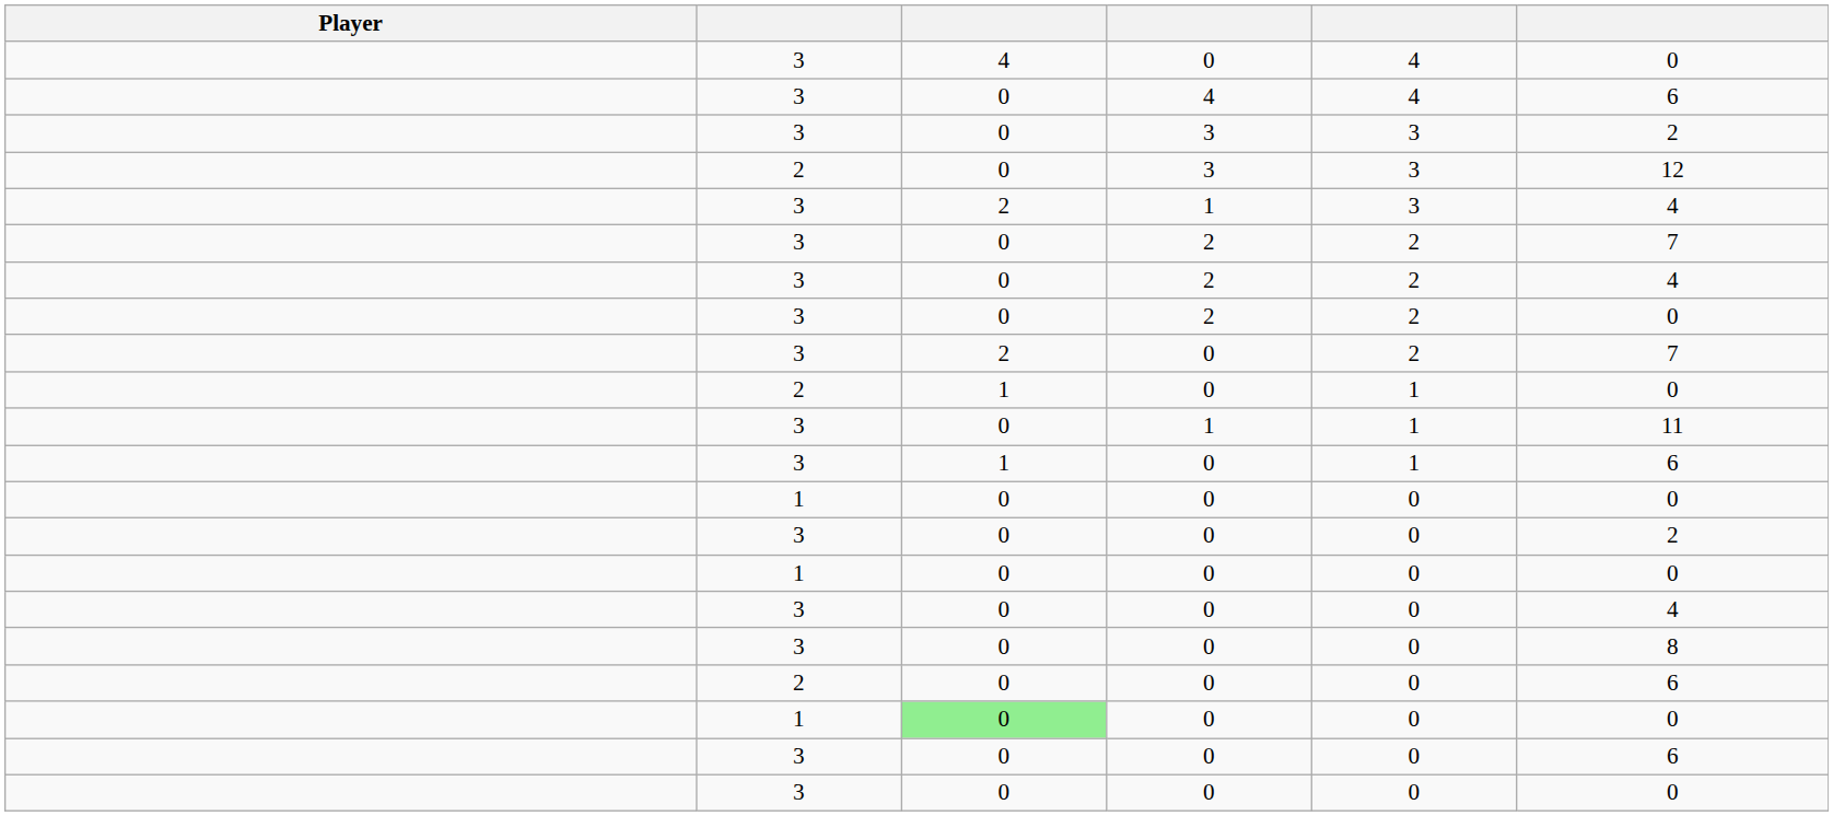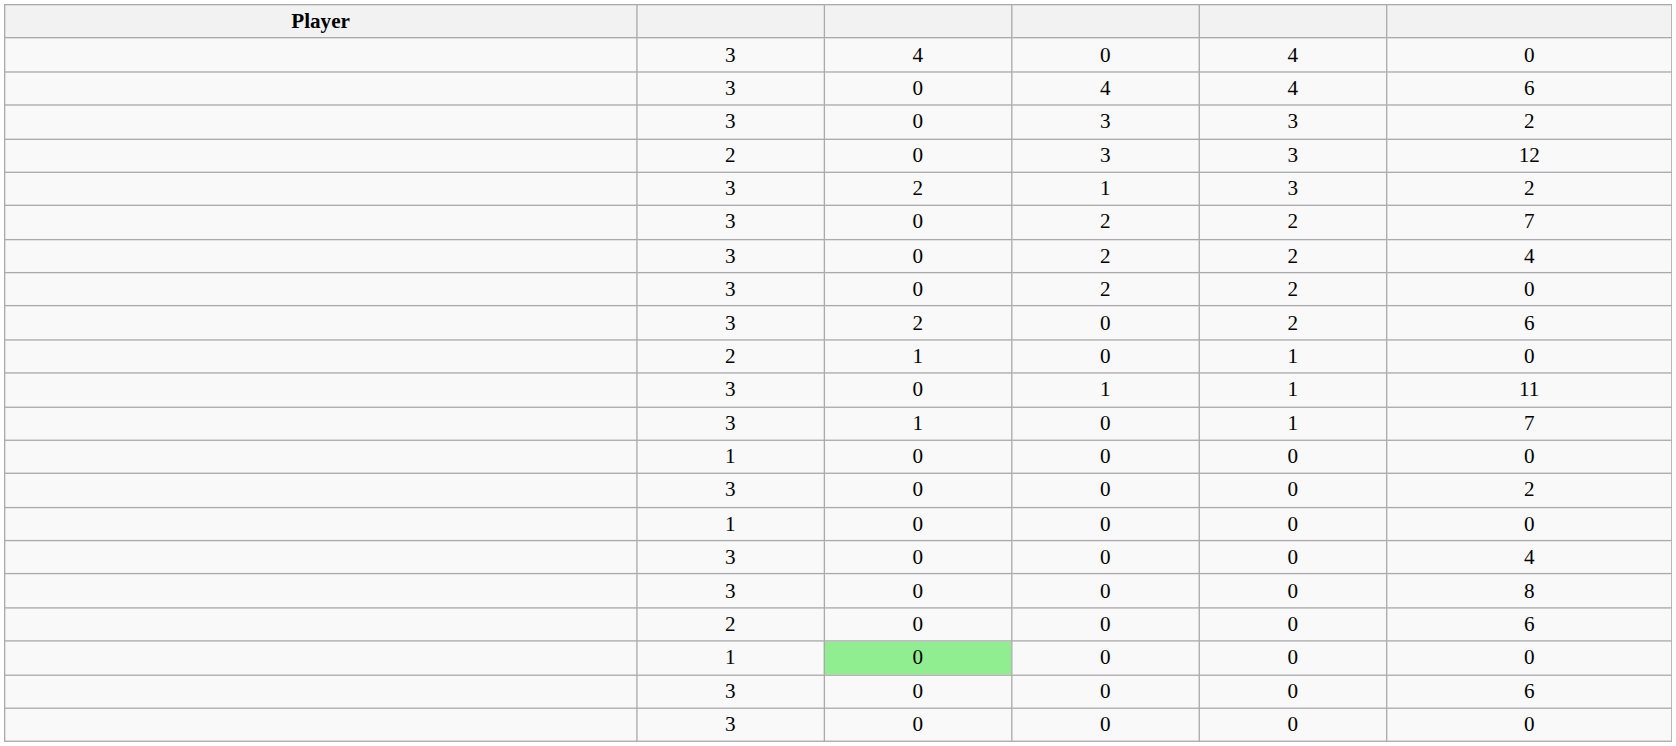row 6 | column 6: 4 -> 2
row 10 | column 6: 7 -> 6
row 13 | column 6: 6 -> 7
